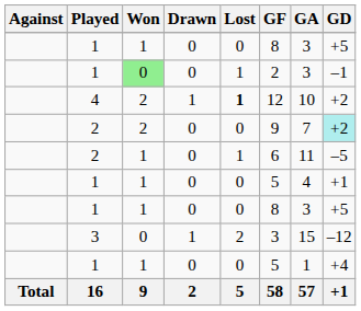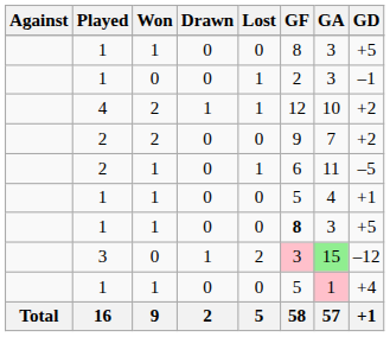row 3 | Won: lightgreen background -> no background
row 4 | Lost: bold -> normal
row 5 | GD: paleturquoise background -> no background
row 8 | GF: normal -> bold
row 9 | GF: no background -> pink background
row 9 | GA: no background -> lightgreen background
row 10 | GA: no background -> pink background
